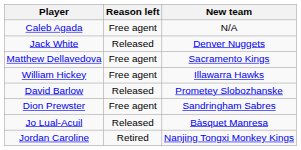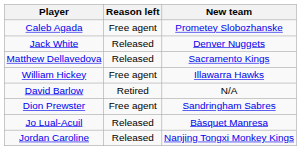Caleb Agada | New team: N/A -> Prometey Slobozhanske
Matthew Dellavedova | Reason left: Free agent -> Released
David Barlow | Reason left: Released -> Retired
David Barlow | New team: Prometey Slobozhanske -> N/A
Jordan Caroline | Reason left: Retired -> Released
